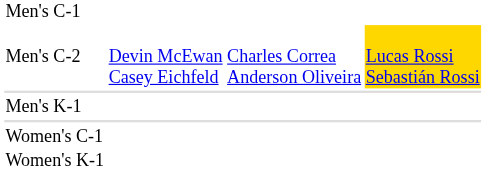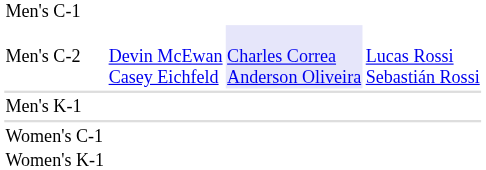Men's C-2 | column 3: no background -> lavender background
Men's C-2 | column 4: gold background -> no background
